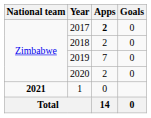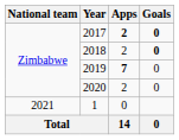2017 | Goals: normal -> bold
2018 | Goals: normal -> bold
2019 | Apps: normal -> bold
1 | National team: bold -> normal
